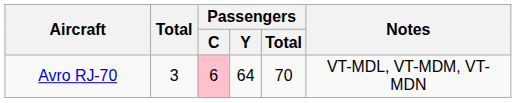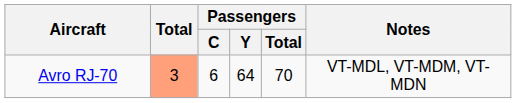Avro RJ-70 | Total: no background -> lightsalmon background
Avro RJ-70 | Passengers / C: pink background -> no background
